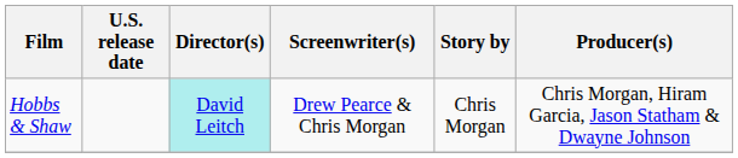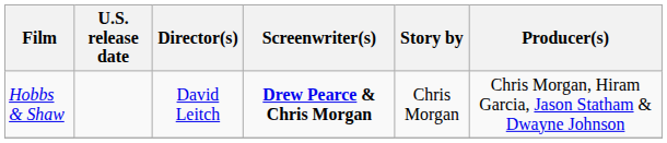Hobbs & Shaw | Director(s): paleturquoise background -> no background
Hobbs & Shaw | Screenwriter(s): normal -> bold
